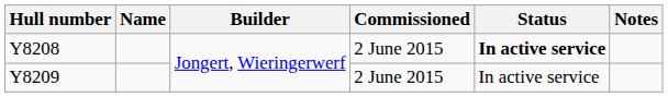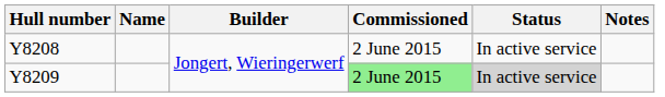Y8208 | Status: bold -> normal
Y8209 | Commissioned: no background -> lightgreen background
Y8209 | Status: no background -> lightgrey background
